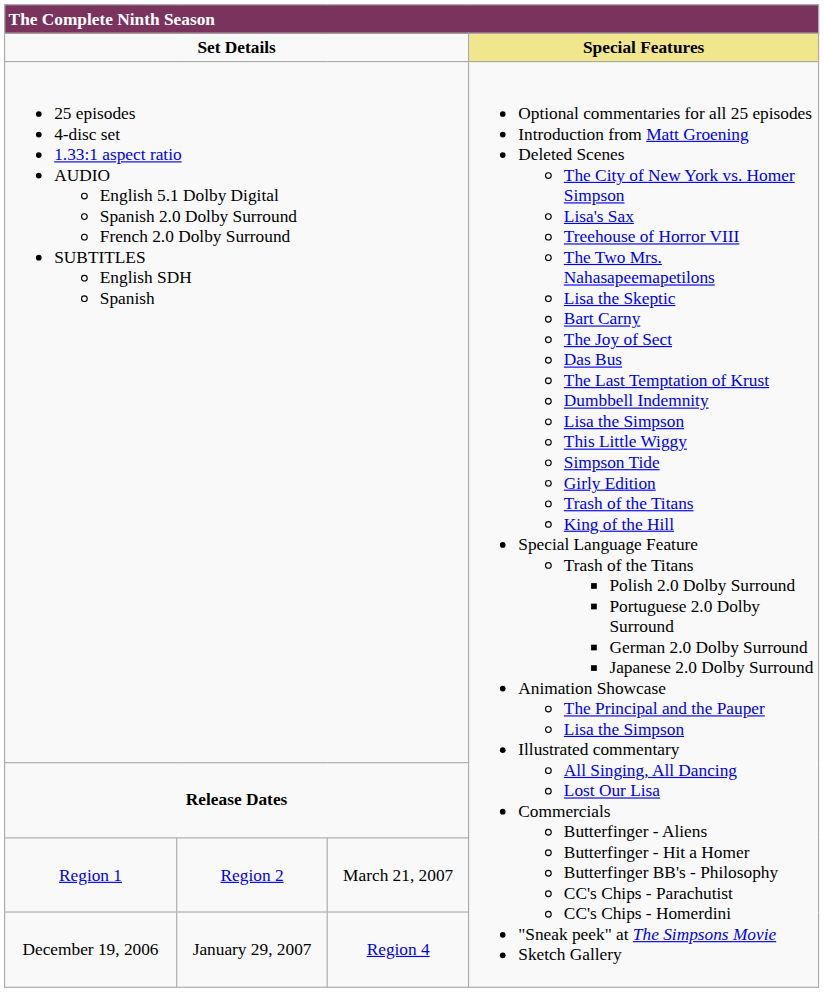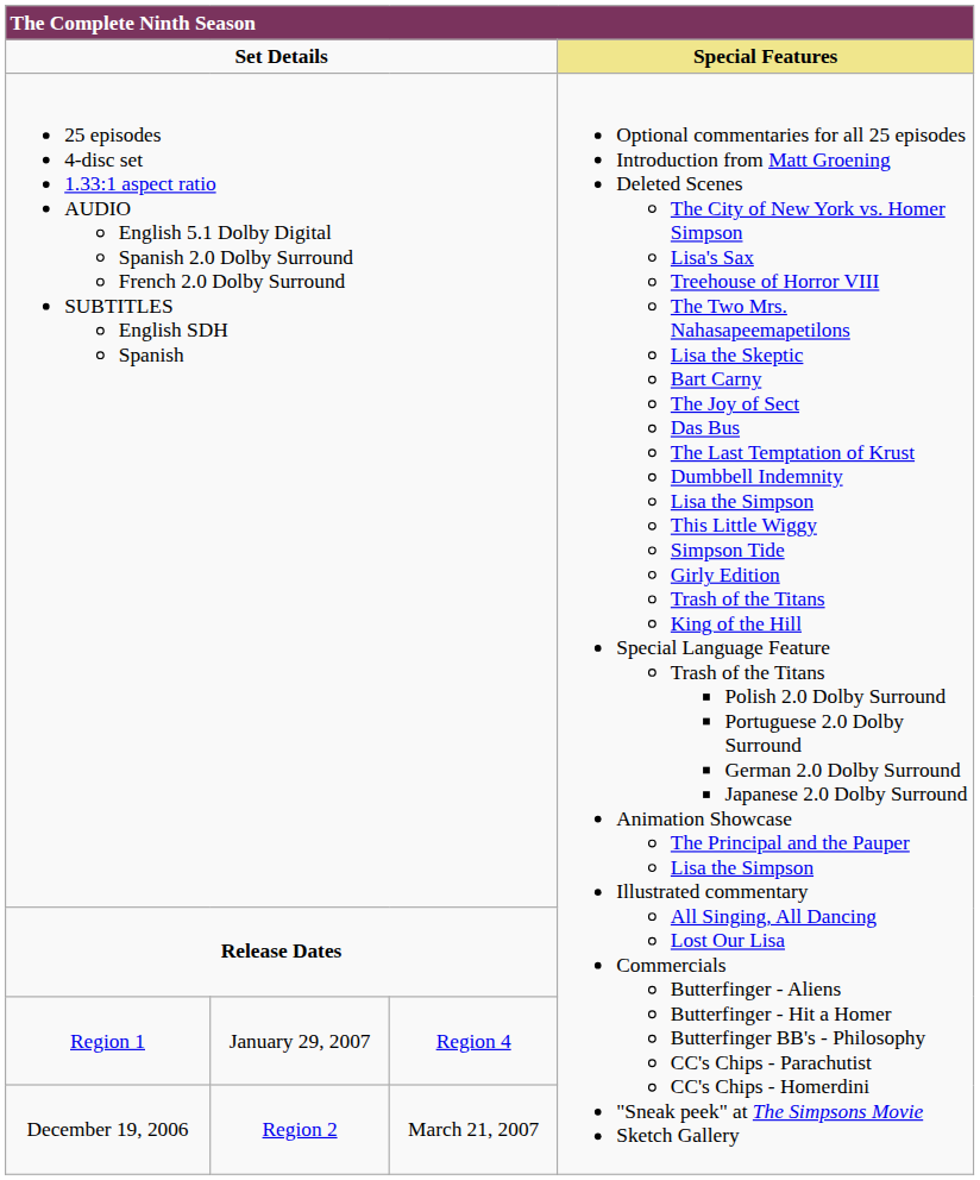Region 1 | column 2: Region 2 -> January 29, 2007
Region 1 | column 3: March 21, 2007 -> Region 4
December 19, 2006 | column 2: January 29, 2007 -> Region 2
December 19, 2006 | column 3: Region 4 -> March 21, 2007
